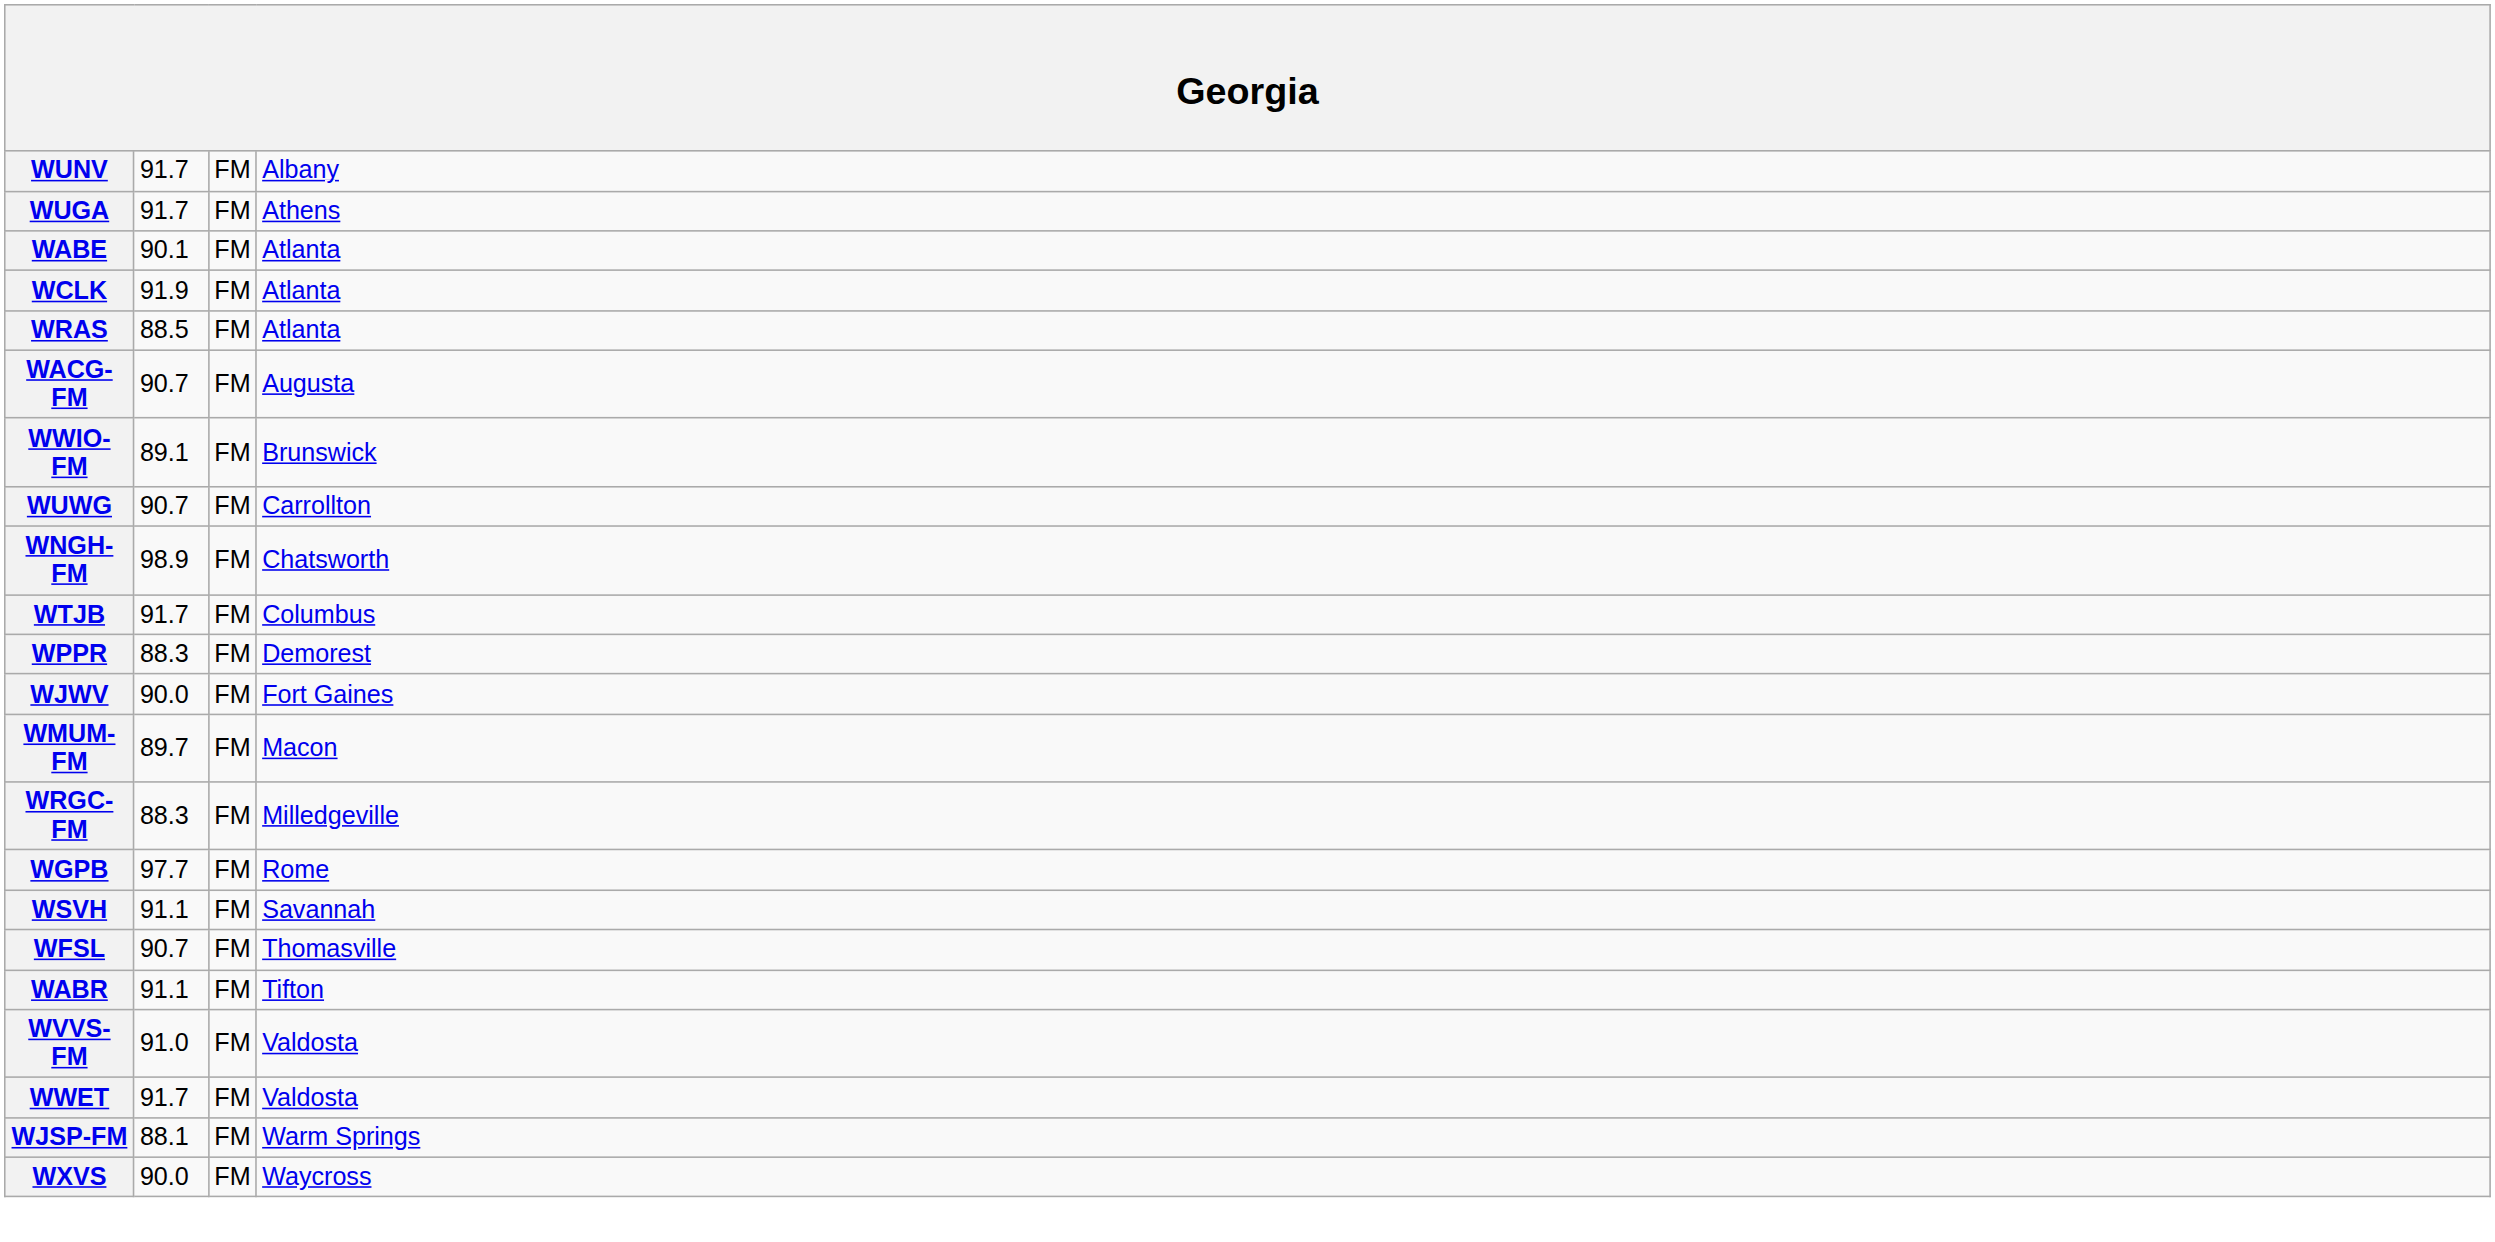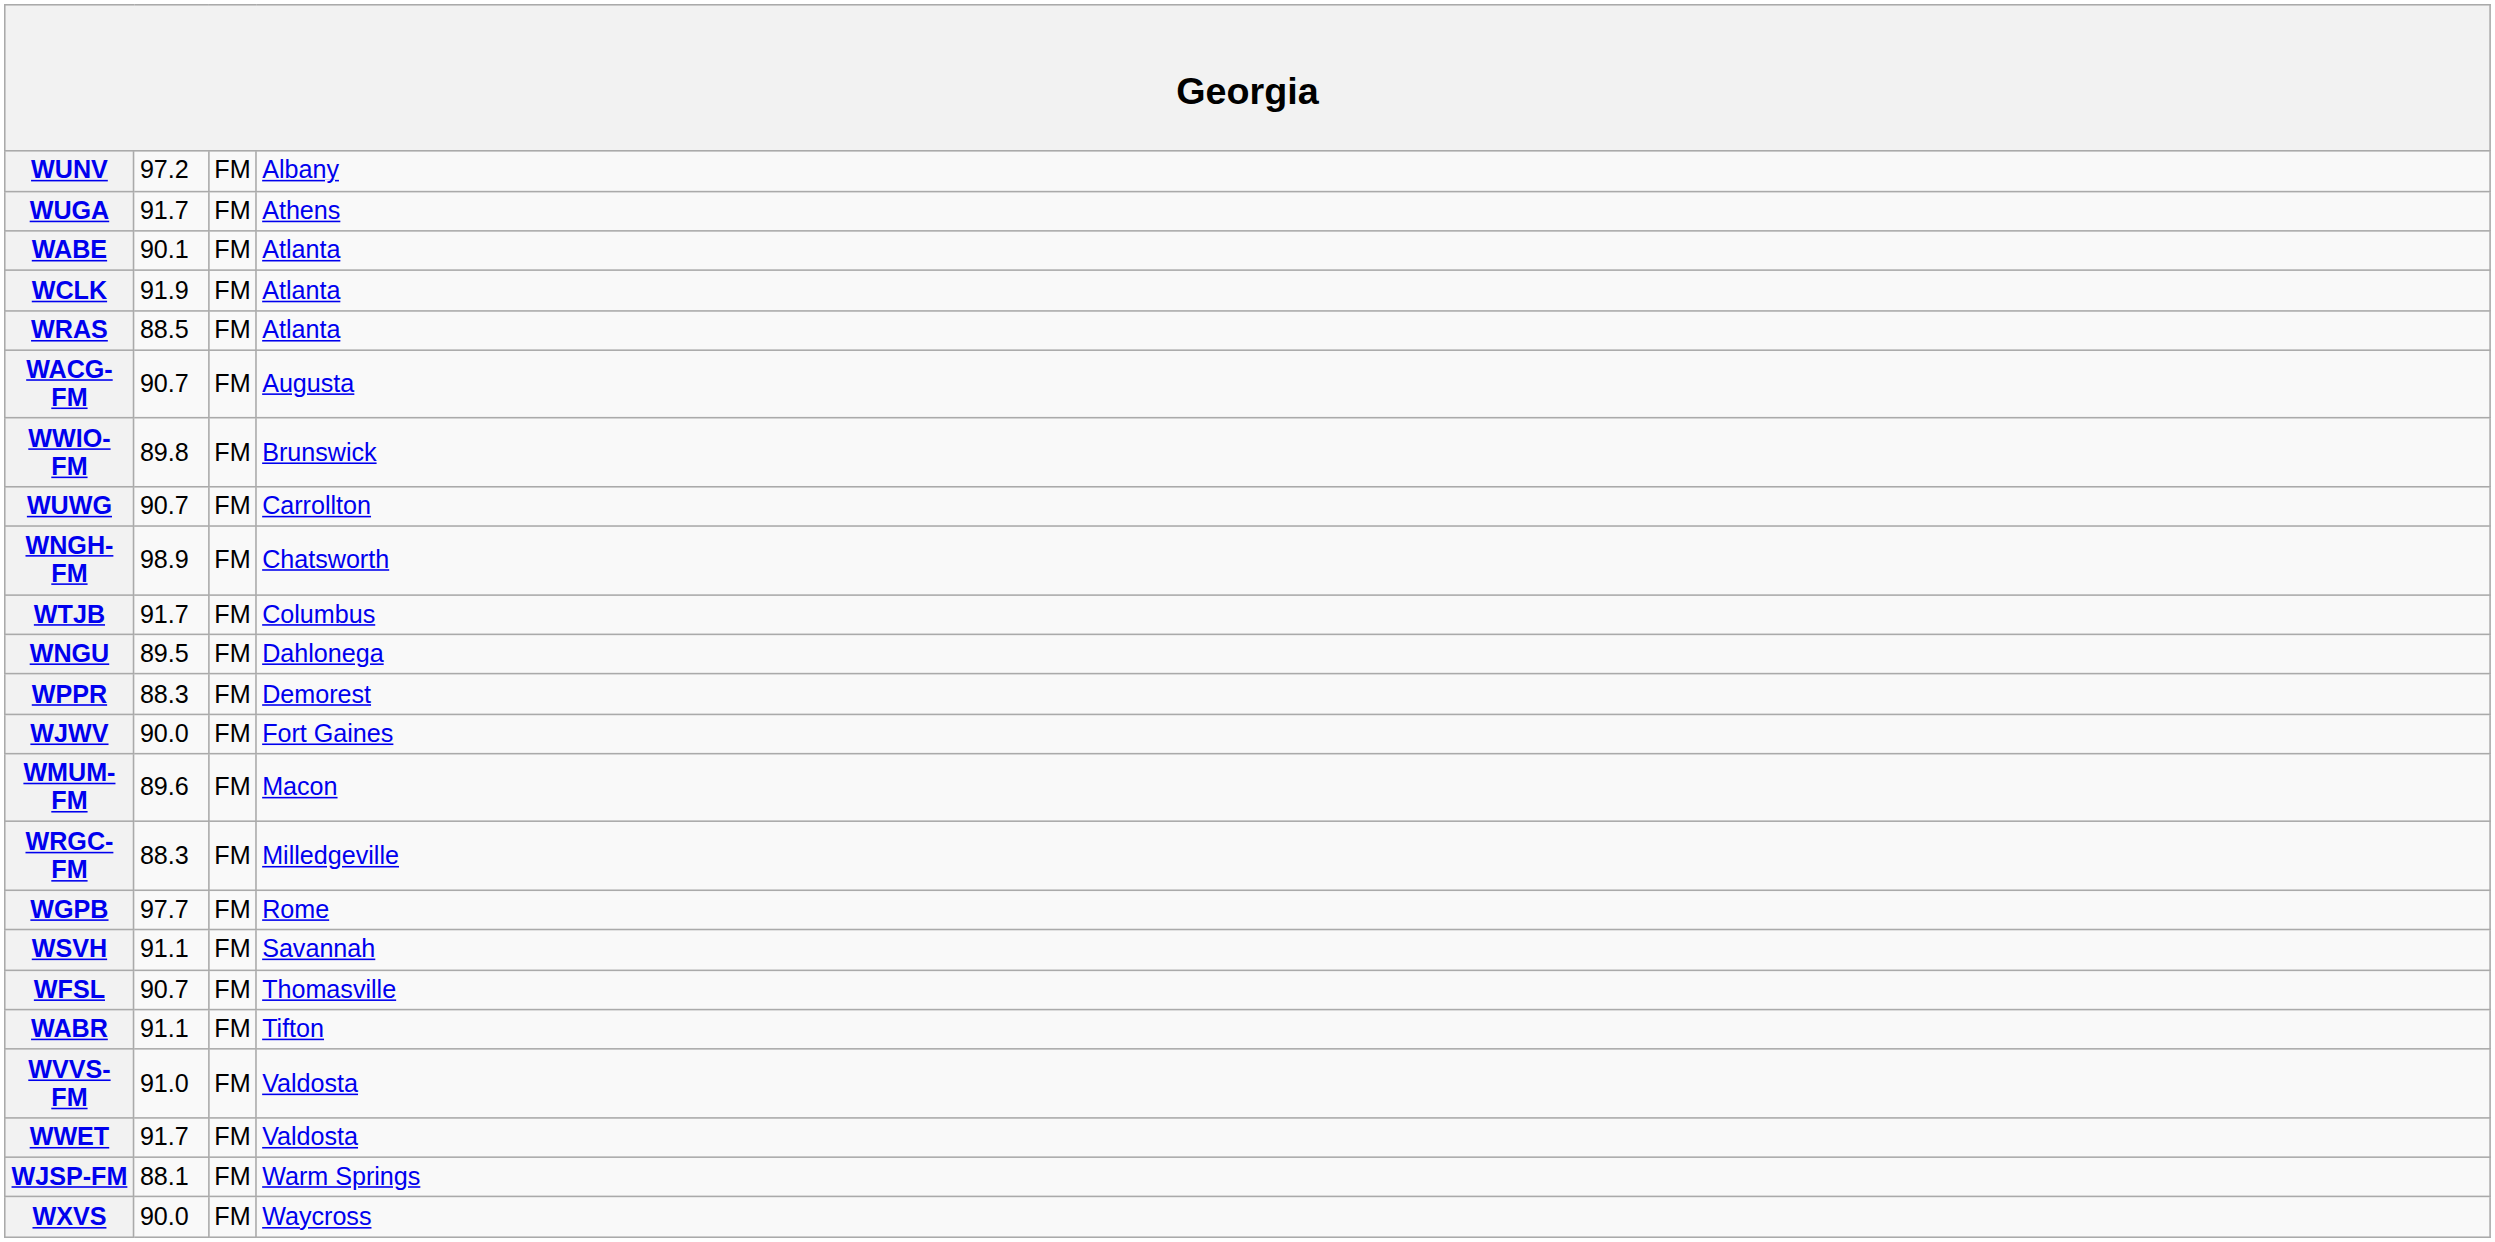WUNV | column 2: 91.7 -> 97.2
WWIO-FM | column 2: 89.1 -> 89.8
+ row: WNGU | 89.5 | FM | Dahlonega
WMUM-FM | column 2: 89.7 -> 89.6
